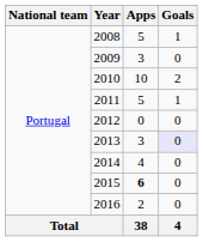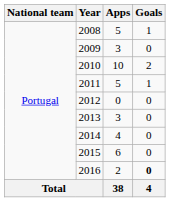2013 | Goals: lavender background -> no background
2015 | Apps: bold -> normal
2016 | Goals: normal -> bold
